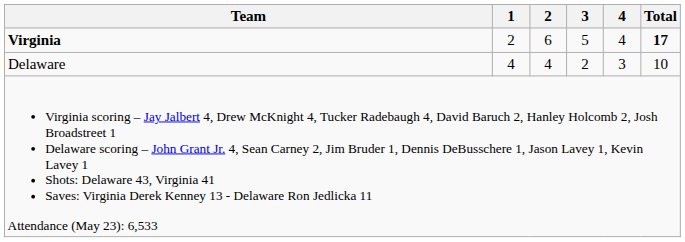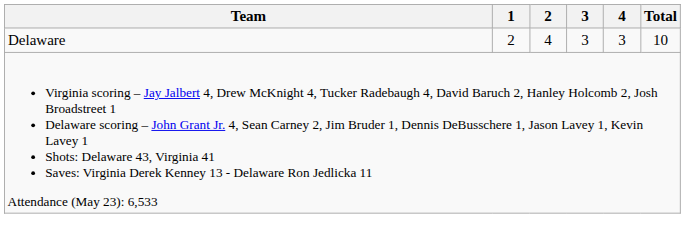- row: Virginia | 2 | 6 | 5 | 4 | 17
Delaware | 1: 4 -> 2
Delaware | 3: 2 -> 3
